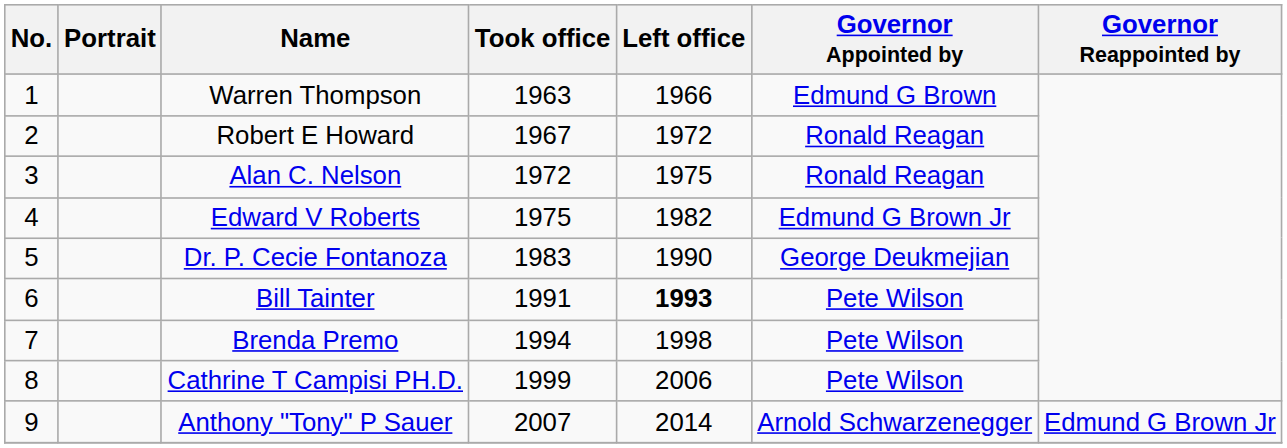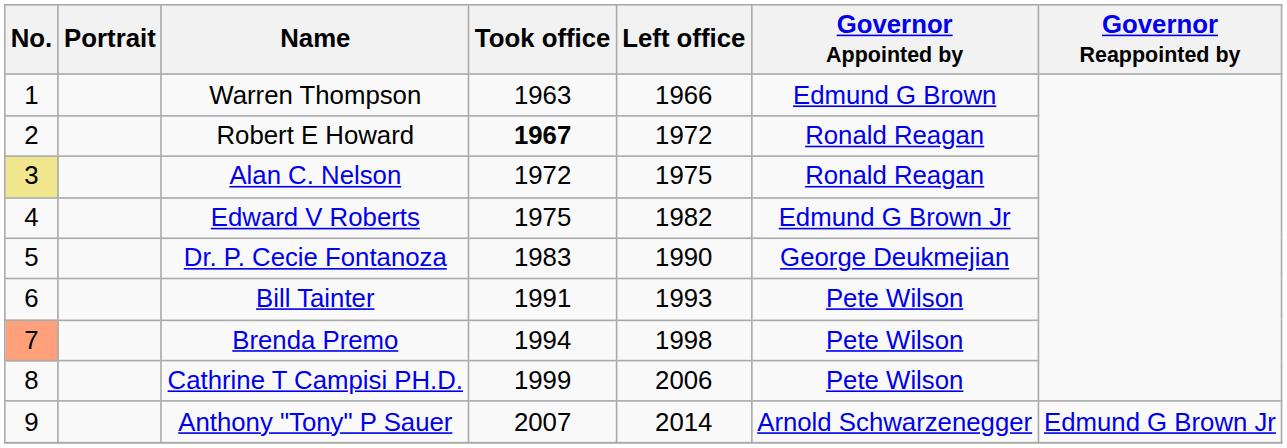Robert E Howard | Took office: normal -> bold
Alan C. Nelson | No.: no background -> khaki background
Bill Tainter | Left office: bold -> normal
Brenda Premo | No.: no background -> lightsalmon background
